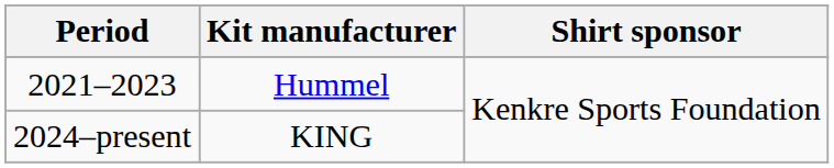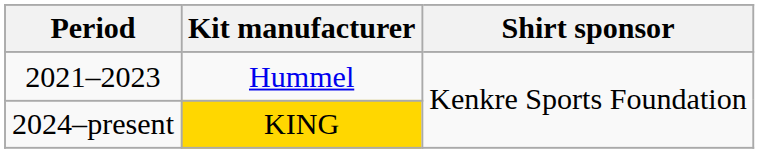2024–present | Kit manufacturer: no background -> gold background
